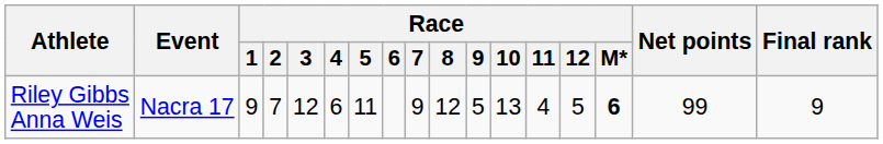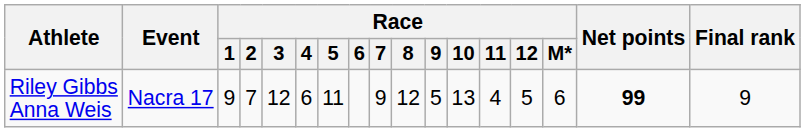Riley Gibbs Anna Weis | Race / M*: bold -> normal
Riley Gibbs Anna Weis | Net points: normal -> bold
